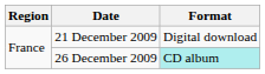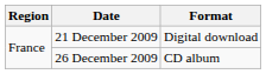26 December 2009 | Format: paleturquoise background -> no background
